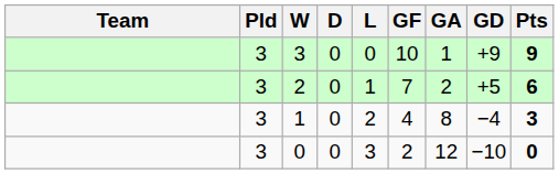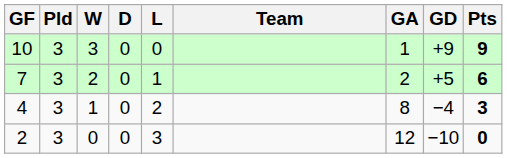columns swapped: Team <-> GF
